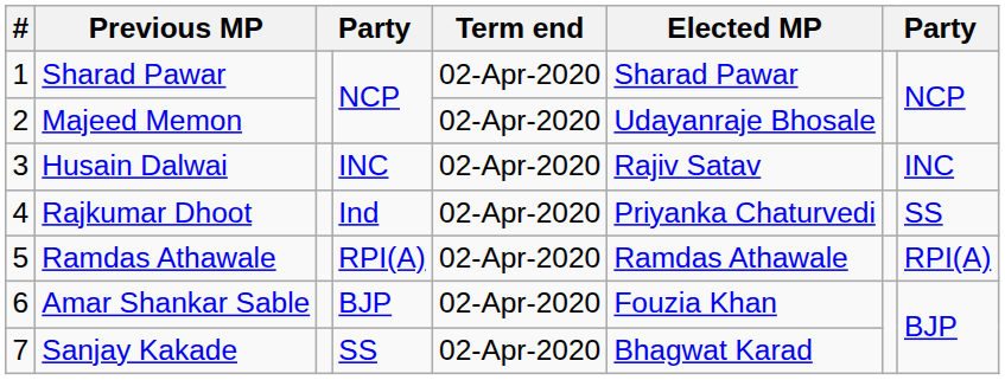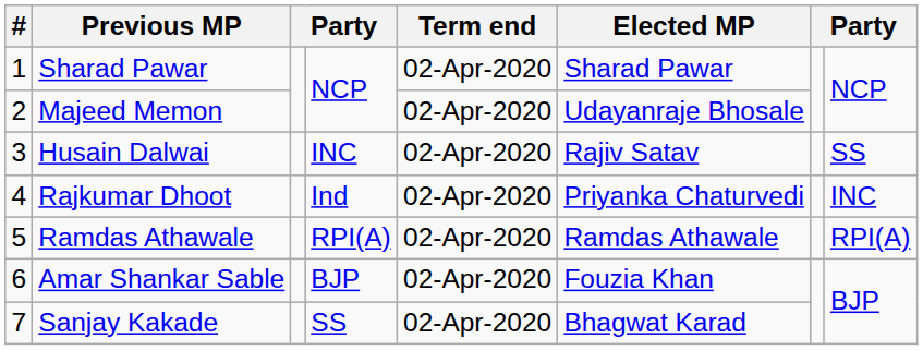Husain Dalwai | column 8: INC -> SS
Rajkumar Dhoot | column 8: SS -> INC
